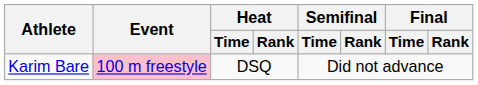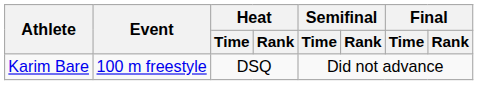Karim Bare | Event: pink background -> no background
